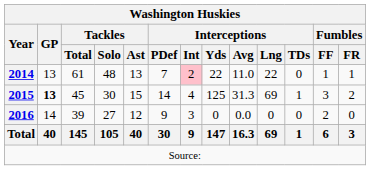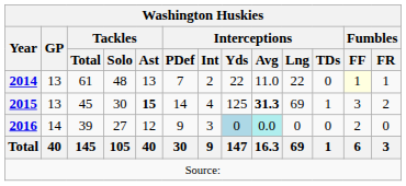2014 | Interceptions / Int: pink background -> no background
2014 | Fumbles / FF: no background -> lightyellow background
2015 | GP: bold -> normal
2015 | Tackles / Ast: normal -> bold
2015 | Interceptions / Avg: normal -> bold
2016 | Interceptions / Yds: no background -> lightblue background
2016 | Interceptions / Avg: no background -> paleturquoise background
